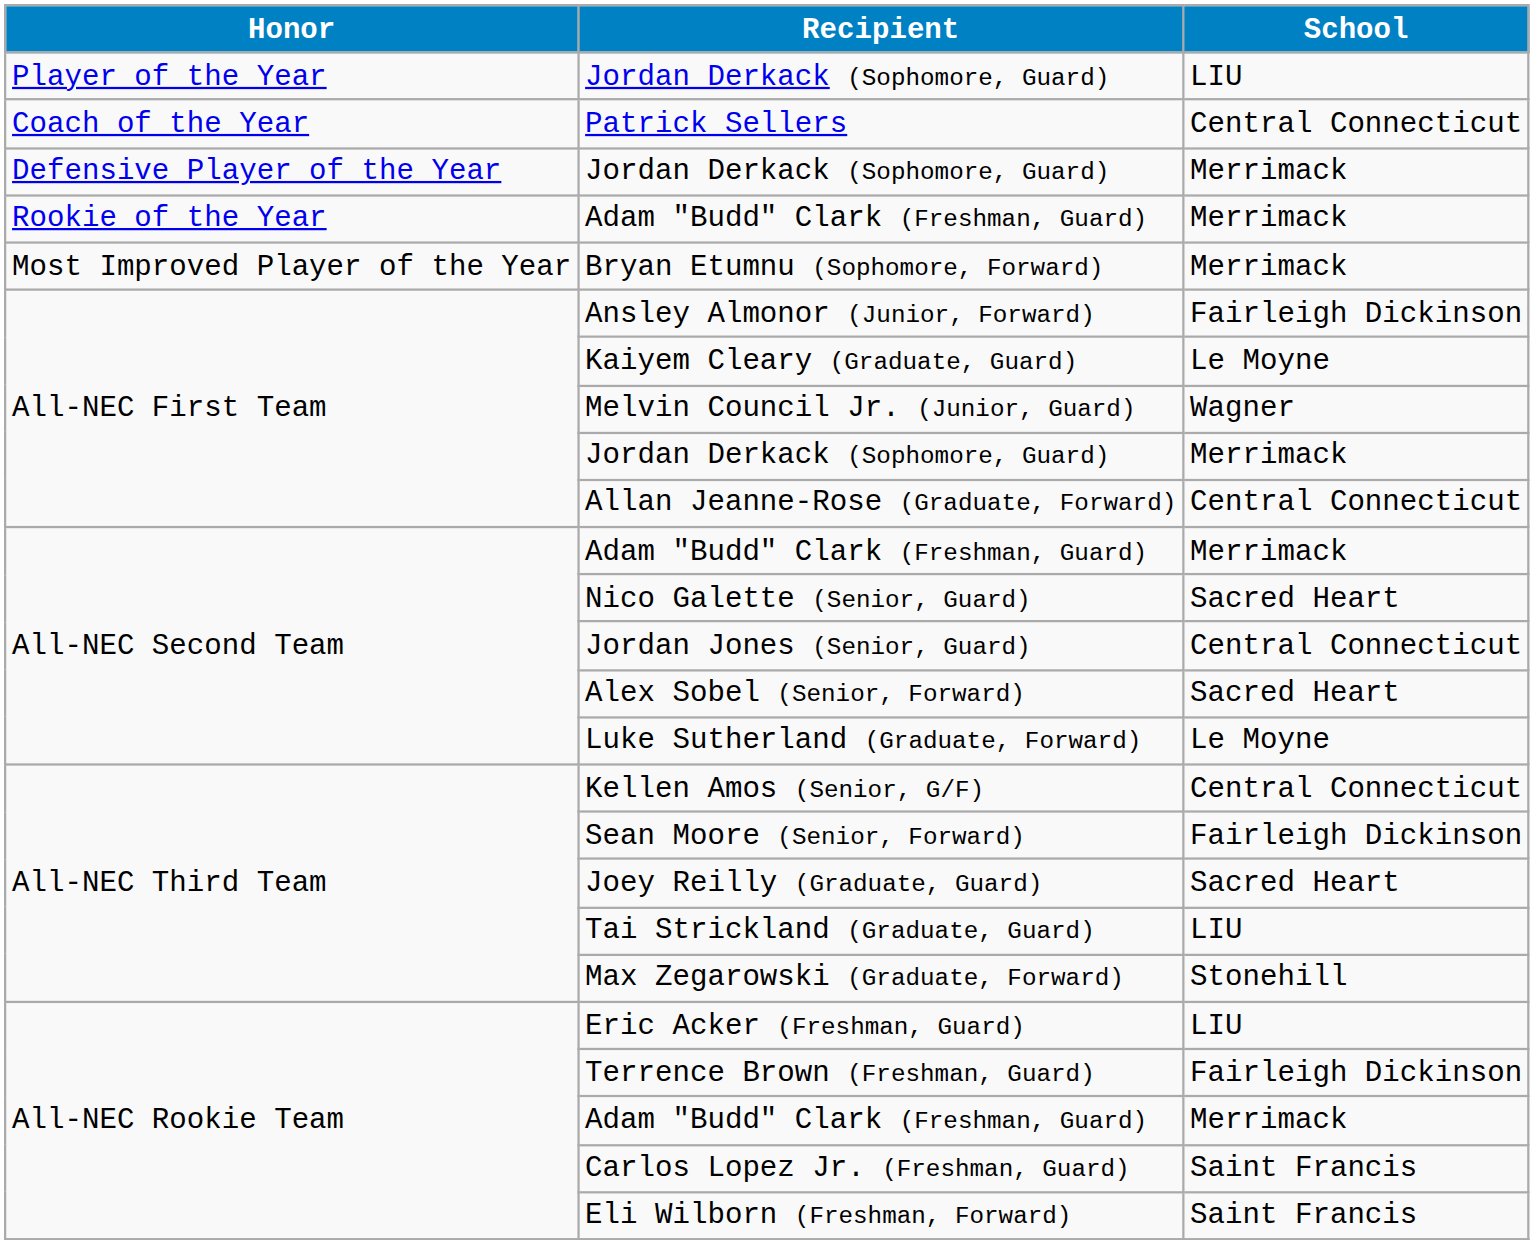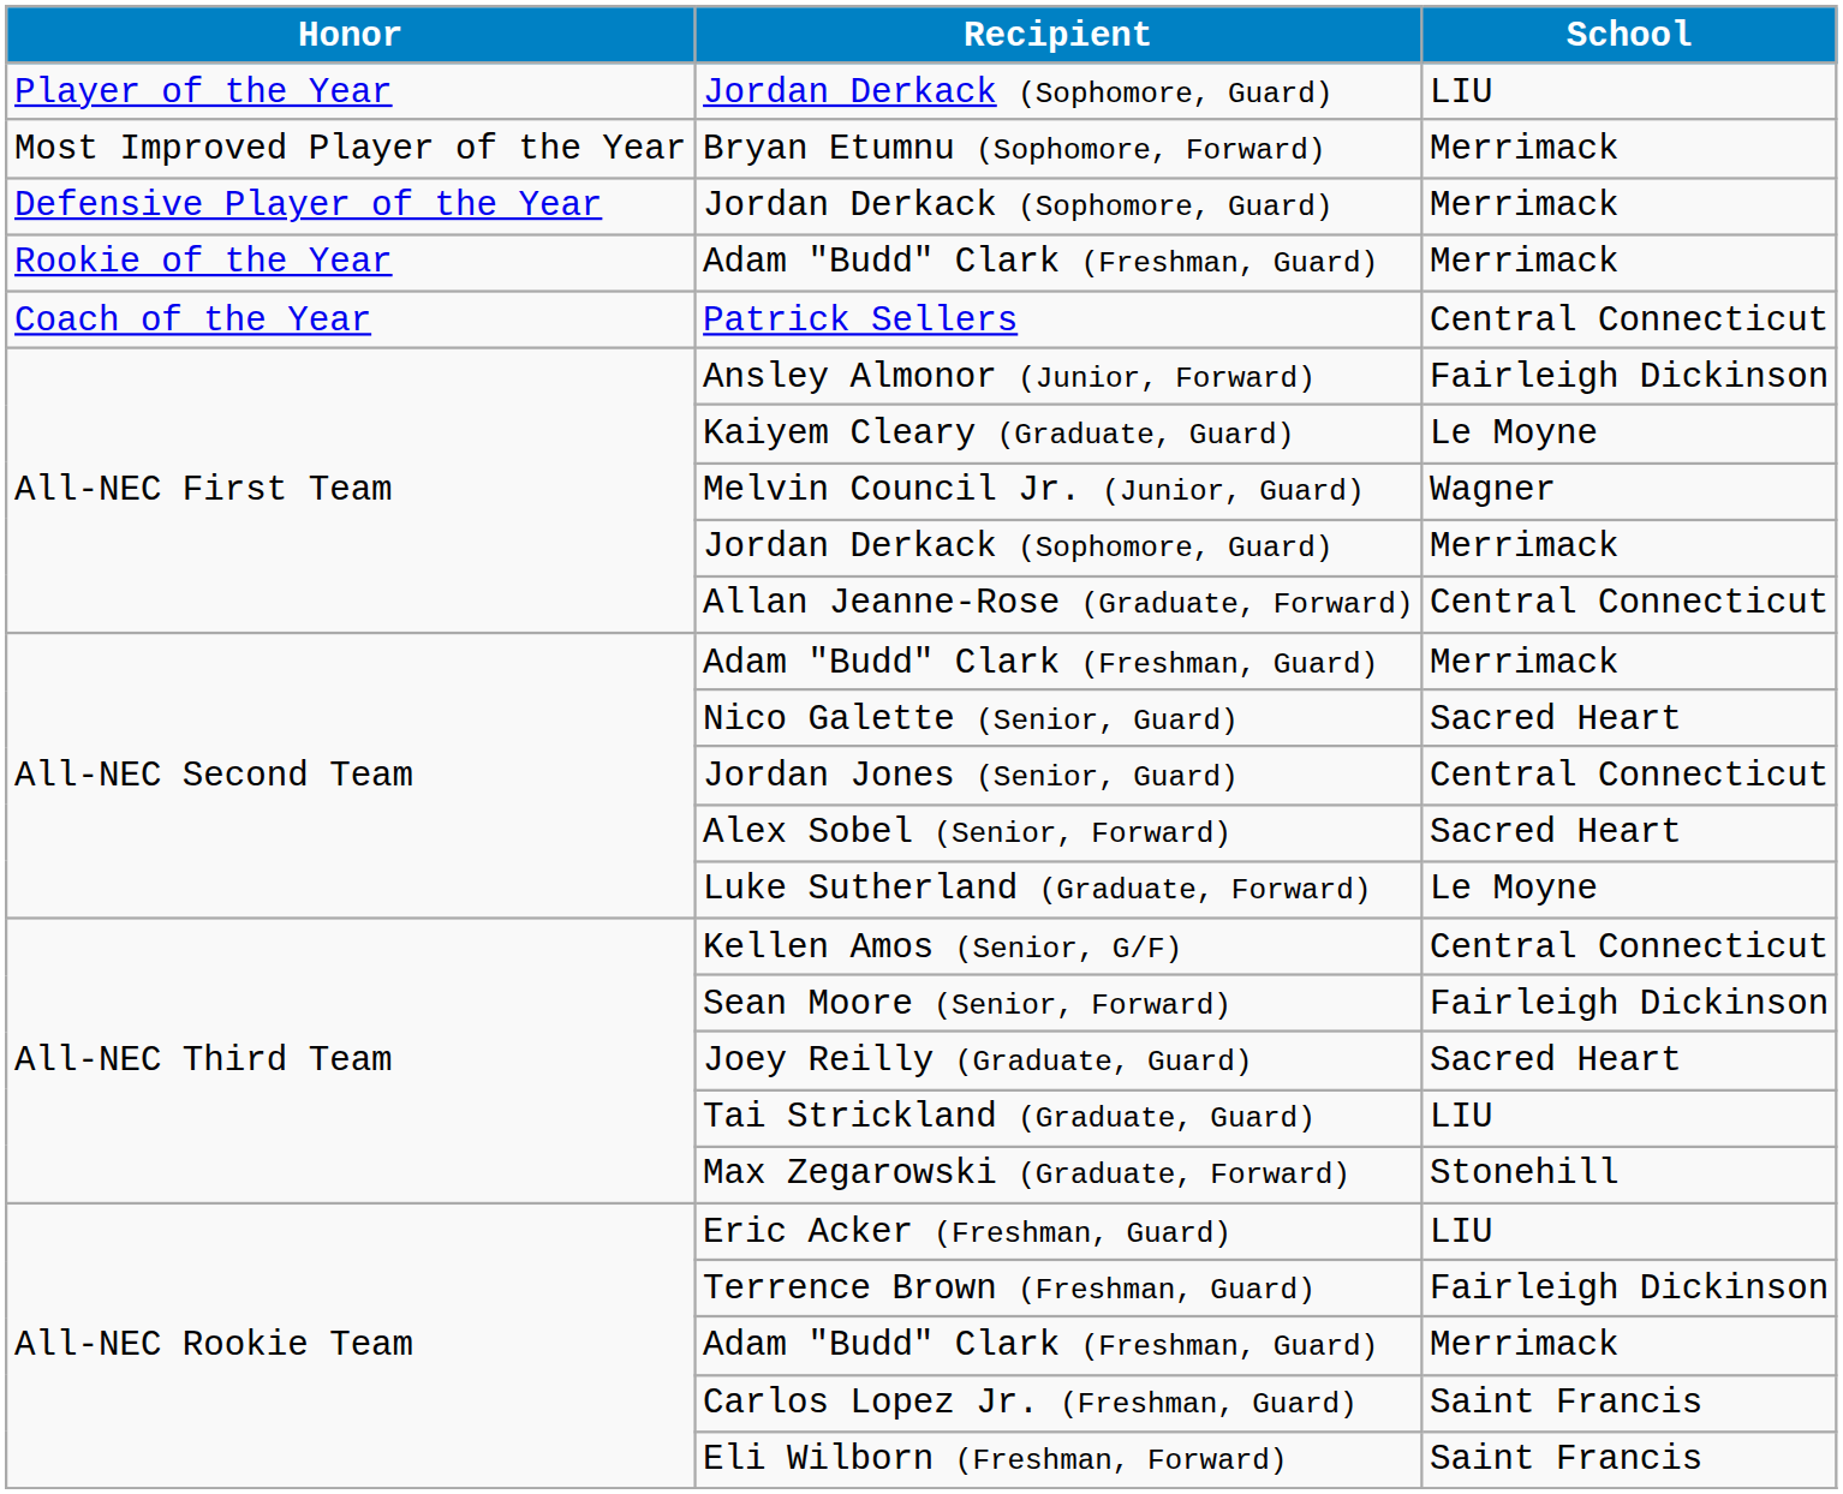rows swapped: Patrick Sellers <-> Bryan Etumnu (Sophomore, Forward)
